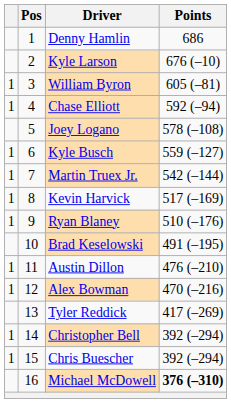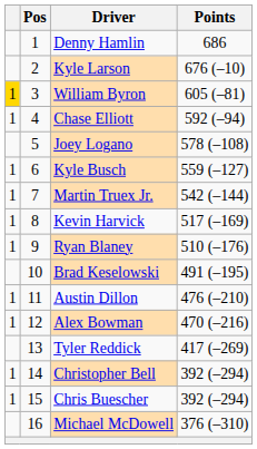William Byron | column 1: no background -> gold background
Michael McDowell | Points: bold -> normal
